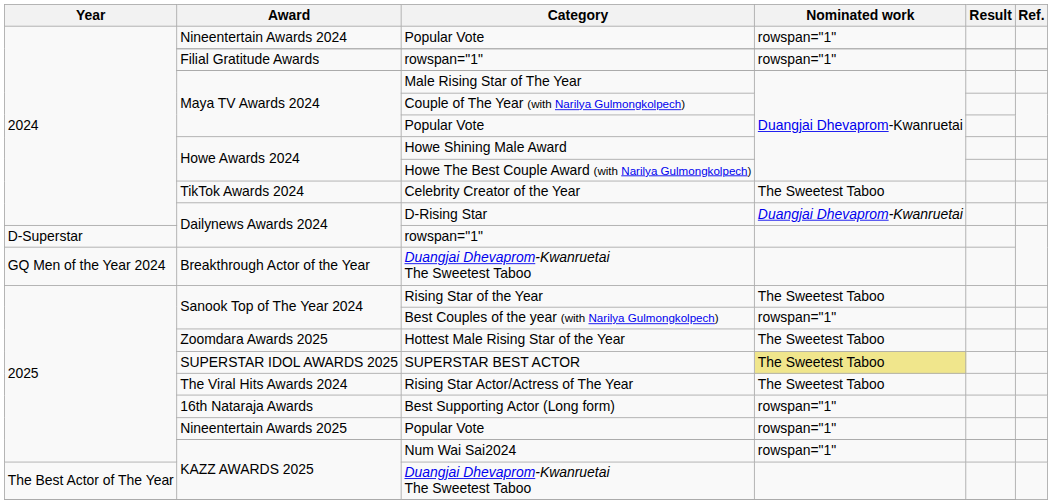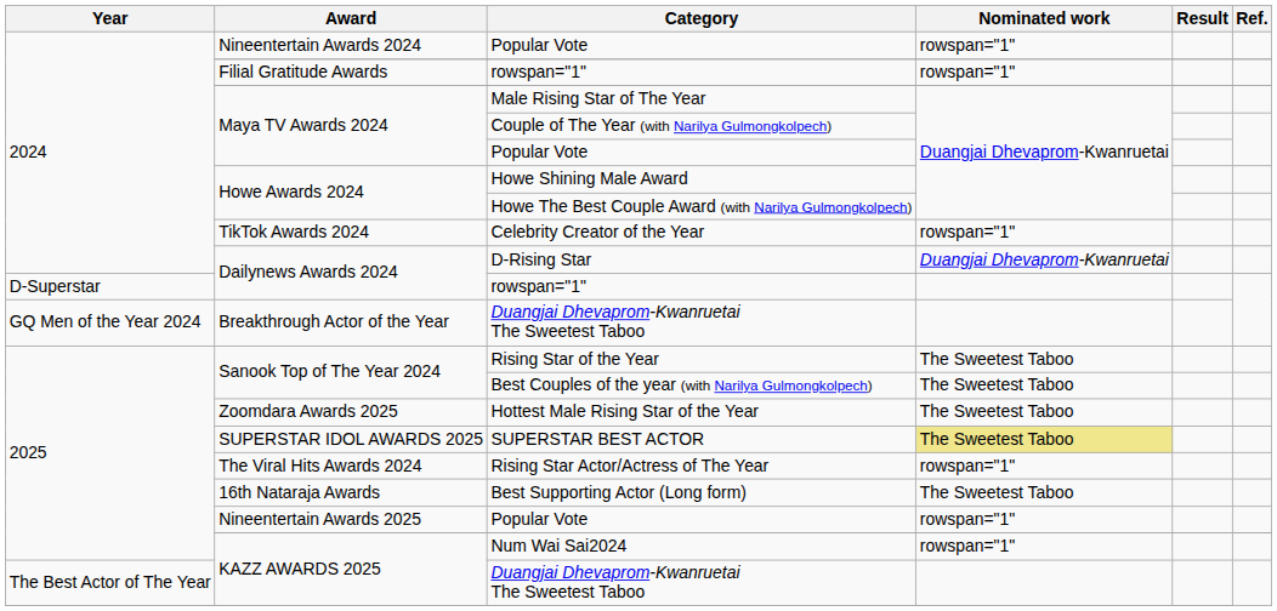Celebrity Creator of the Year | Nominated work: The Sweetest Taboo -> rowspan="1"
Best Couples of the year (with Narilya Gulmongkolpech) | Nominated work: rowspan="1" -> The Sweetest Taboo
Rising Star Actor/Actress of The Year | Nominated work: The Sweetest Taboo -> rowspan="1"
Best Supporting Actor (Long form) | Nominated work: rowspan="1" -> The Sweetest Taboo
